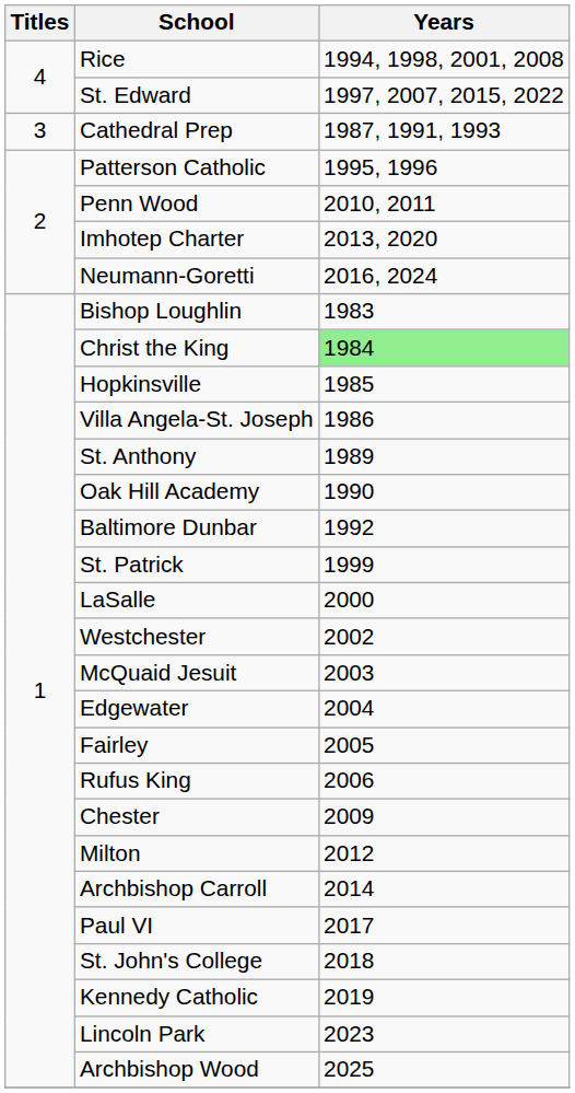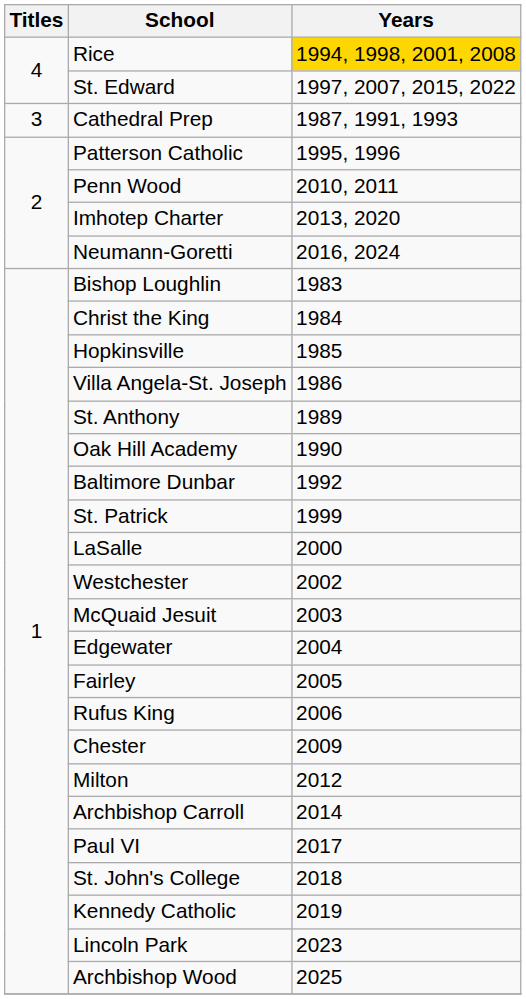Rice | Years: no background -> gold background
Christ the King | Years: lightgreen background -> no background
